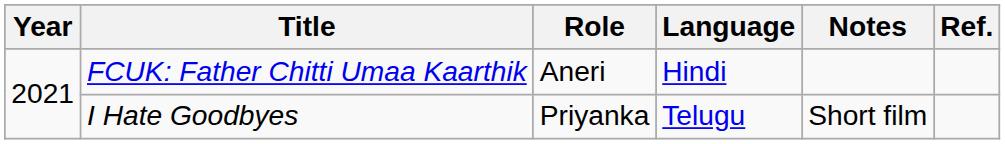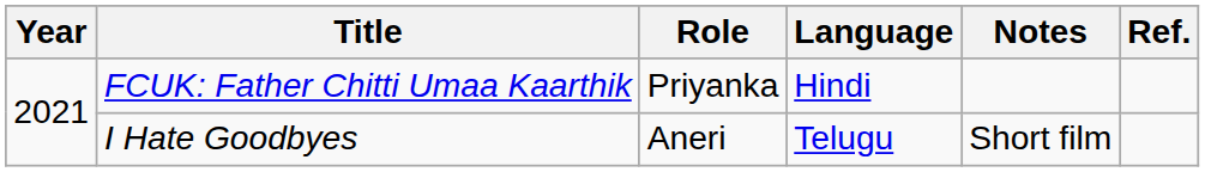FCUK: Father Chitti Umaa Kaarthik | Role: Aneri -> Priyanka
I Hate Goodbyes | Role: Priyanka -> Aneri
